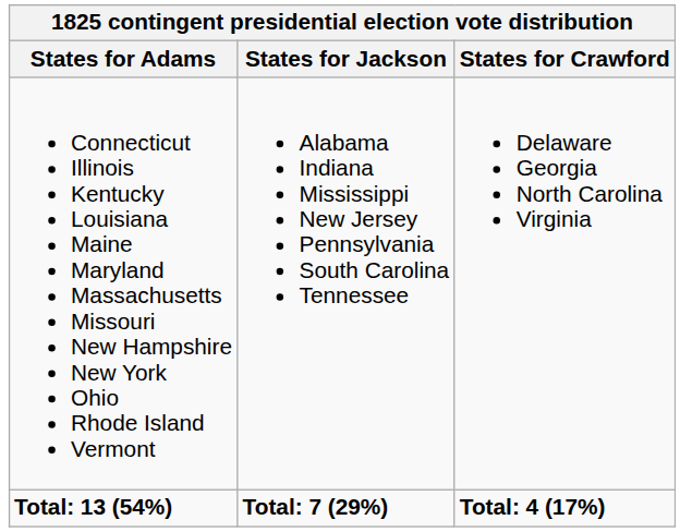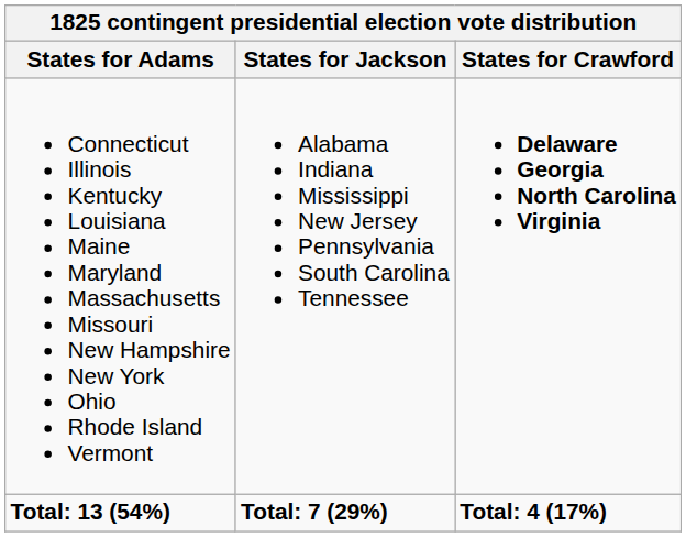row 3 | States for Crawford: normal -> bold
